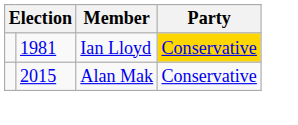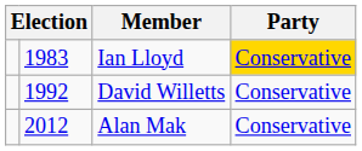Ian Lloyd | column 2: 1981 -> 1983
+ row: 1992 | David Willetts | Conservative
Alan Mak | column 2: 2015 -> 2012
